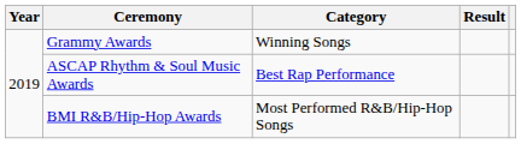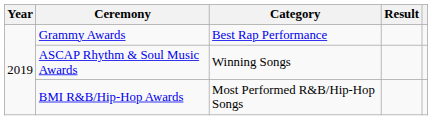Grammy Awards | Category: Winning Songs -> Best Rap Performance
ASCAP Rhythm & Soul Music Awards | Category: Best Rap Performance -> Winning Songs
